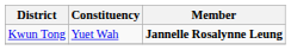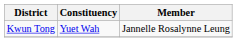Kwun Tong | Member: bold -> normal
